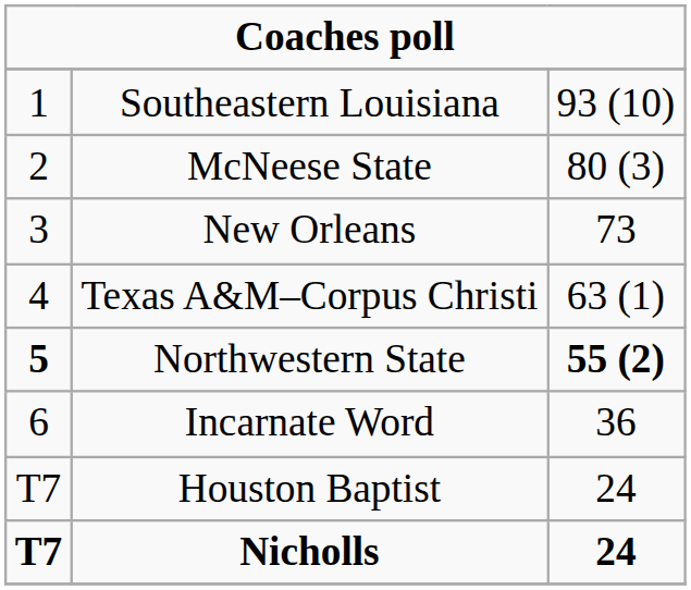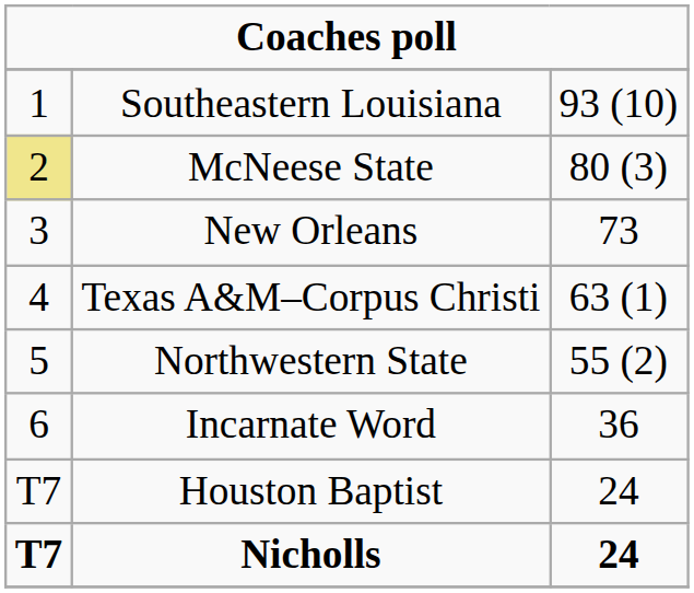McNeese State | column 1: no background -> khaki background
Northwestern State | column 1: bold -> normal
Northwestern State | column 3: bold -> normal
